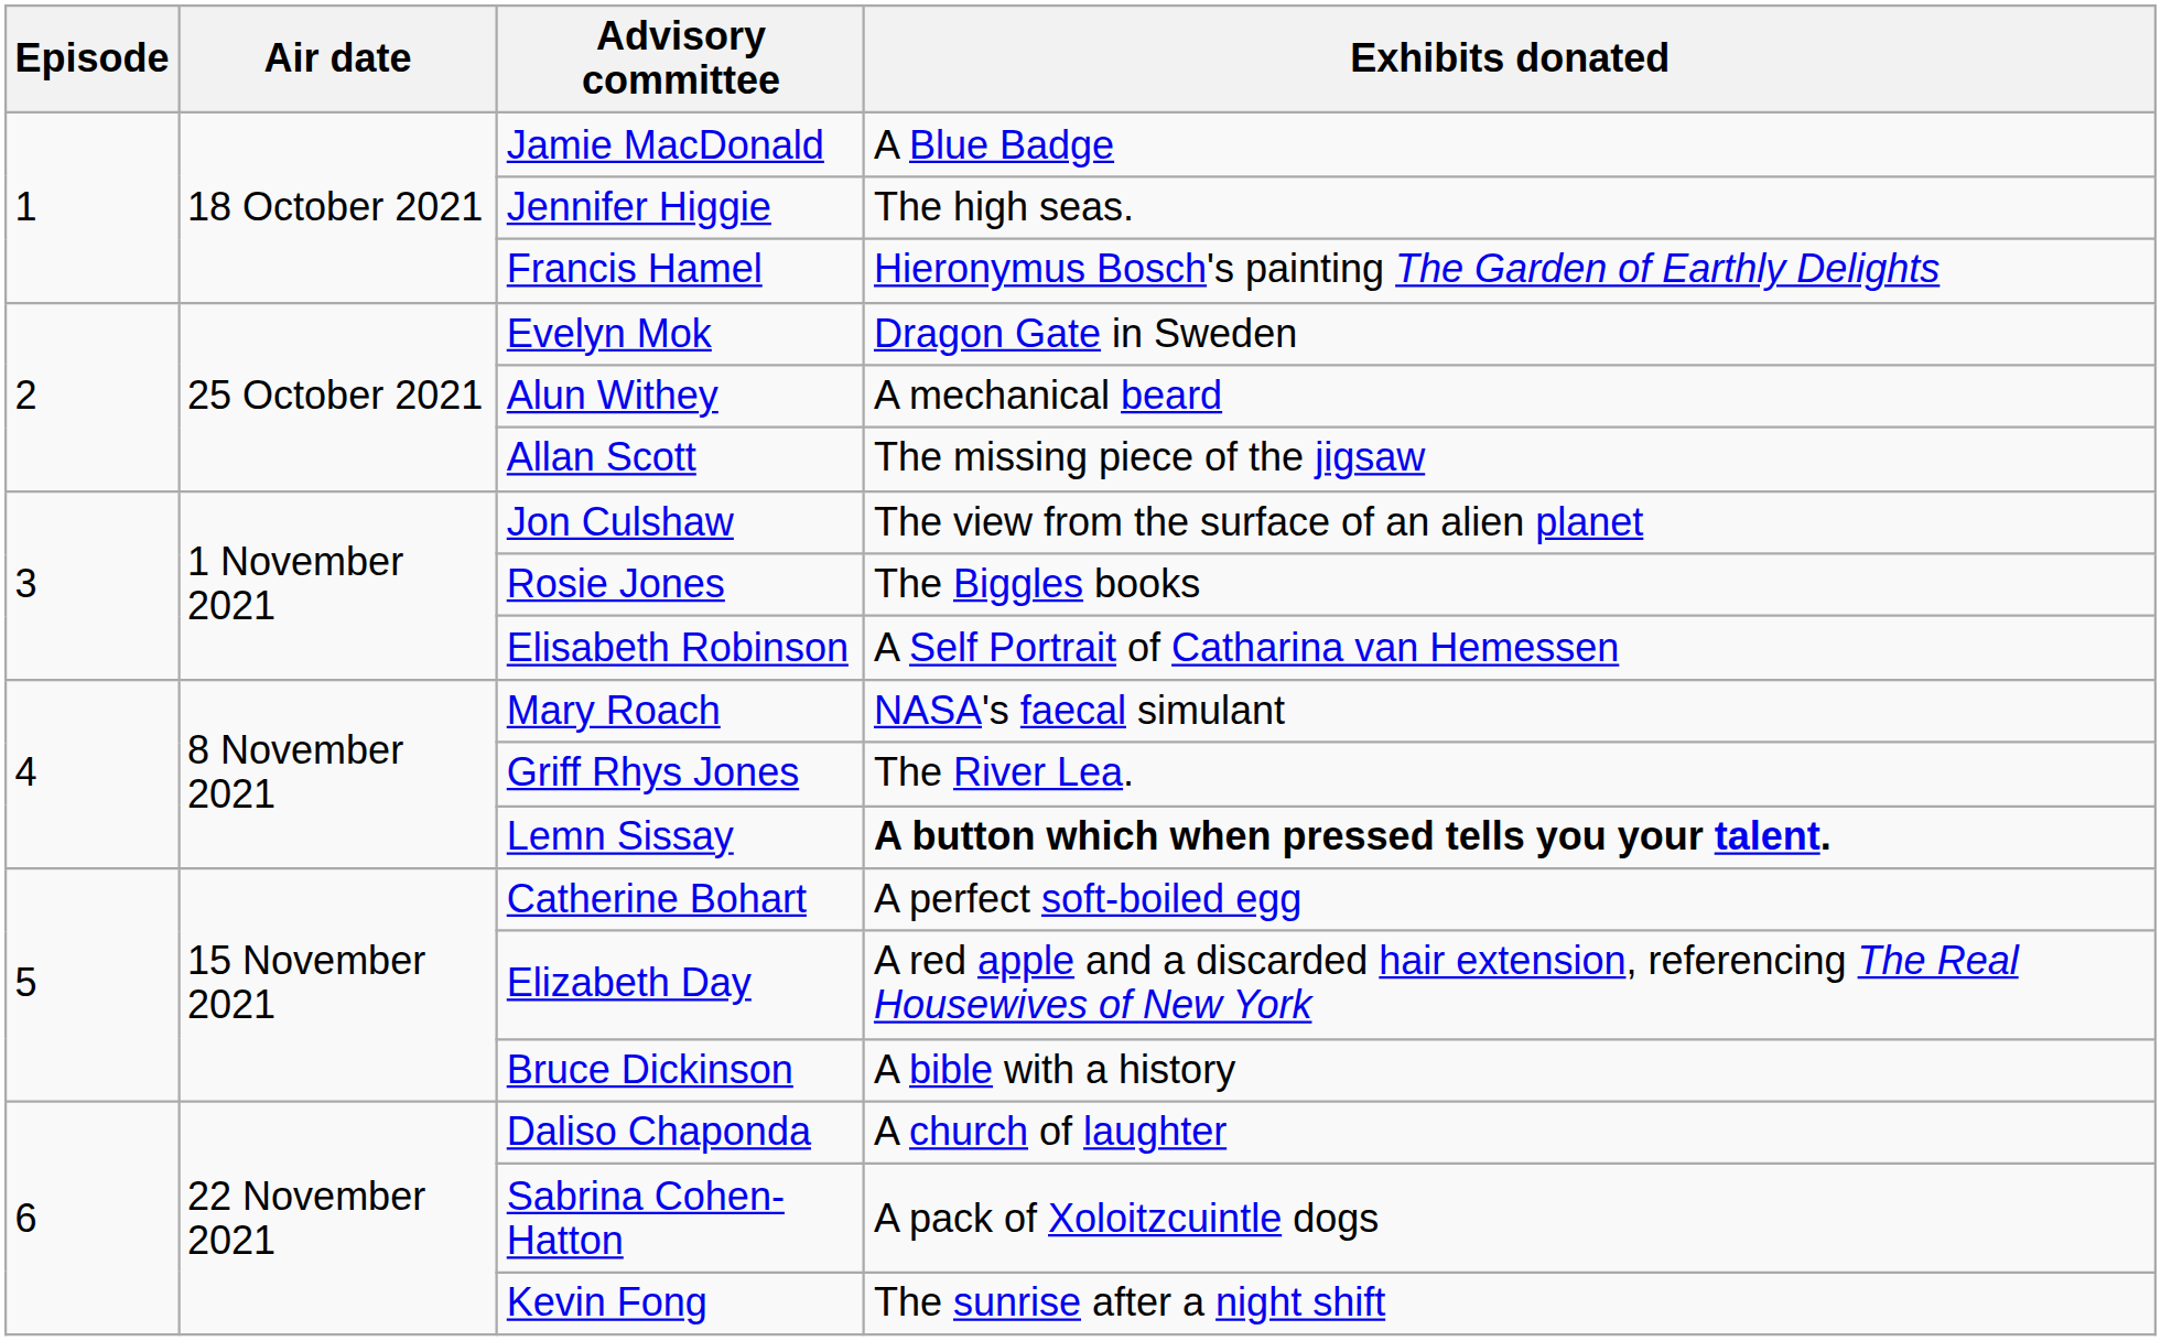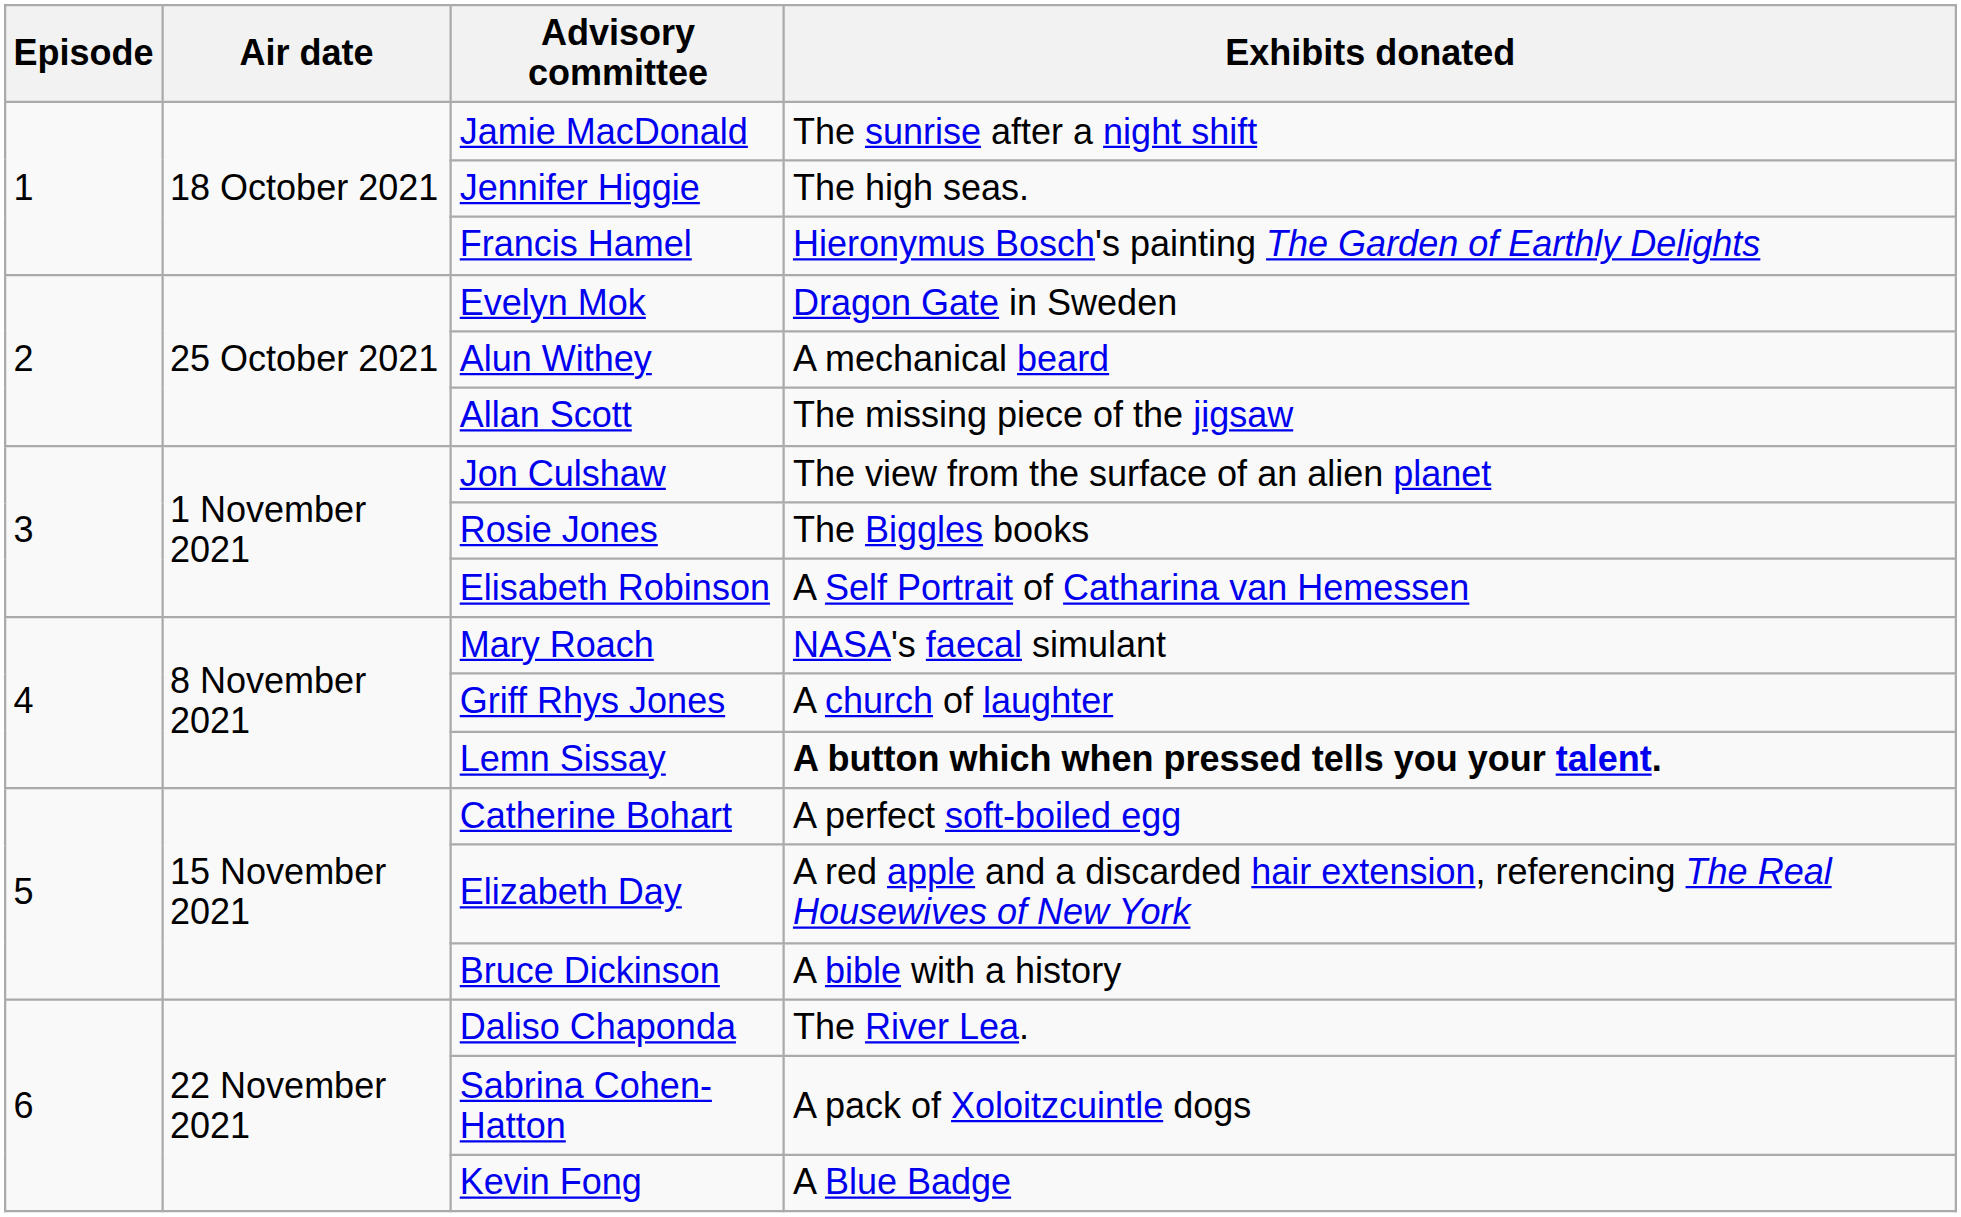Jamie MacDonald | Exhibits donated: A Blue Badge -> The sunrise after a night shift
Griff Rhys Jones | Exhibits donated: The River Lea. -> A church of laughter
Daliso Chaponda | Exhibits donated: A church of laughter -> The River Lea.
Kevin Fong | Exhibits donated: The sunrise after a night shift -> A Blue Badge
